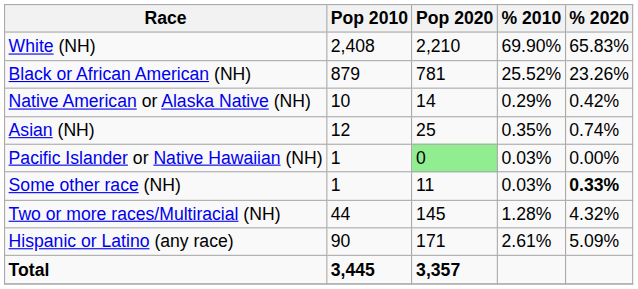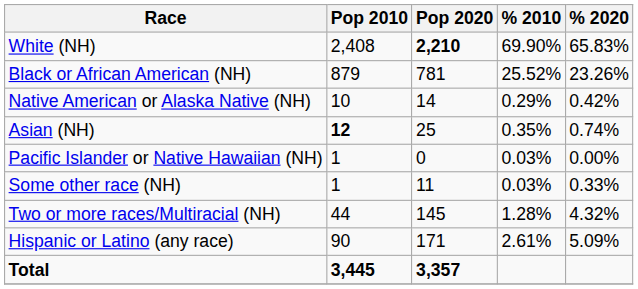White (NH) | Pop 2020: normal -> bold
Asian (NH) | Pop 2010: normal -> bold
Pacific Islander or Native Hawaiian (NH) | Pop 2020: lightgreen background -> no background
Some other race (NH) | % 2020: bold -> normal
